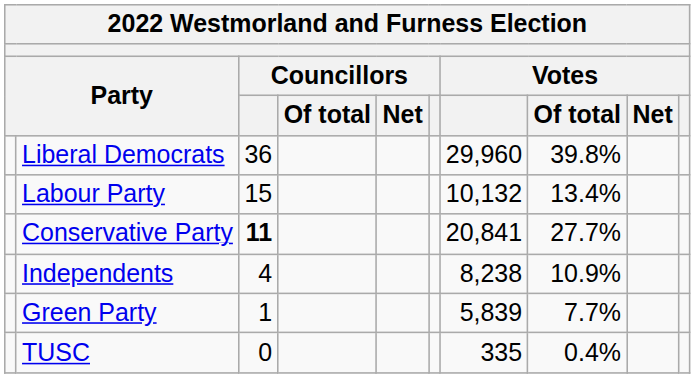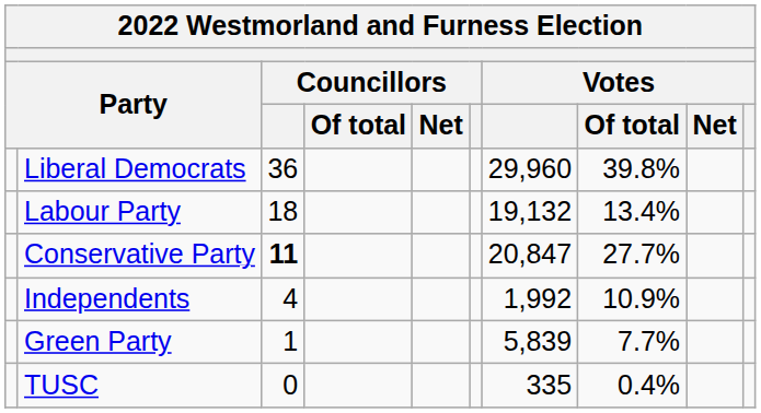Labour Party | column 3: 15 -> 18
Labour Party | column 7: 10,132 -> 19,132
Conservative Party | column 7: 20,841 -> 20,847
Independents | column 7: 8,238 -> 1,992
